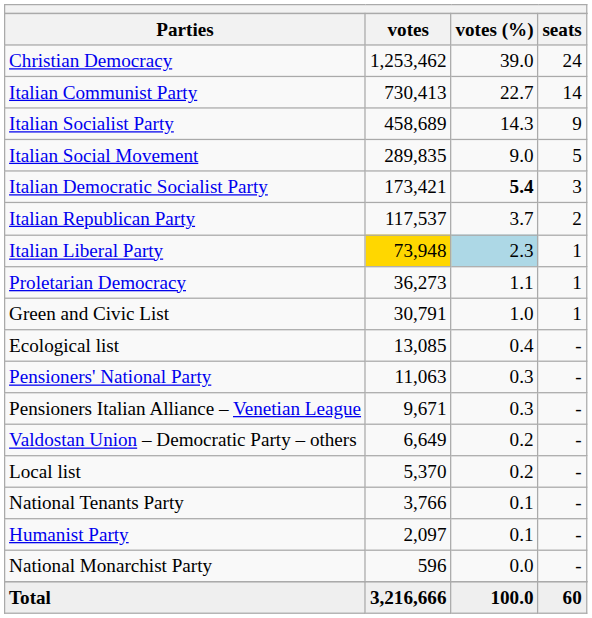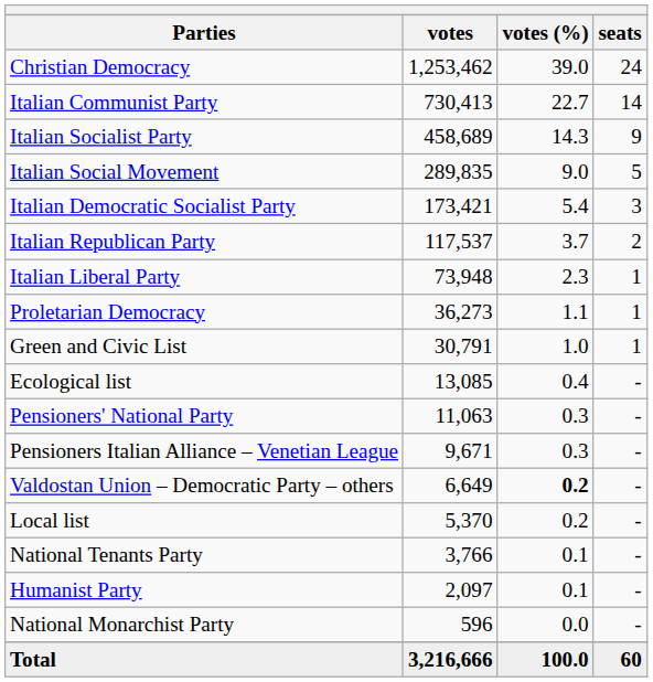Italian Democratic Socialist Party | votes (%): bold -> normal
Italian Liberal Party | votes: gold background -> no background
Italian Liberal Party | votes (%): lightblue background -> no background
Valdostan Union – Democratic Party – others | votes (%): normal -> bold
